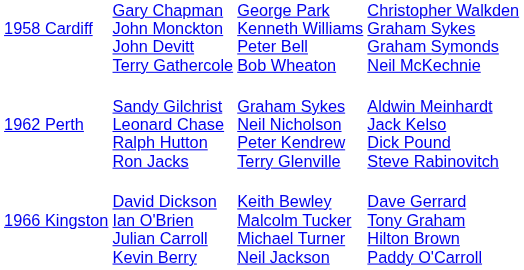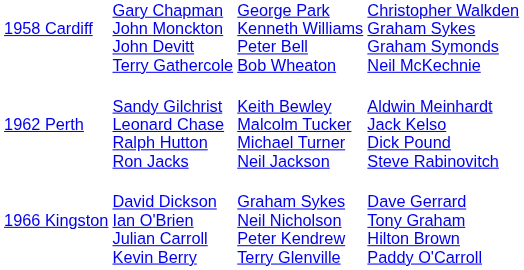1962 Perth | column 3: Graham Sykes Neil Nicholson Peter Kendrew Terry Glenville -> Keith Bewley Malcolm Tucker Michael Turner Neil Jackson
1966 Kingston | column 3: Keith Bewley Malcolm Tucker Michael Turner Neil Jackson -> Graham Sykes Neil Nicholson Peter Kendrew Terry Glenville
